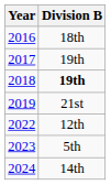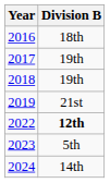2018 | Division B: bold -> normal
2022 | Division B: normal -> bold
